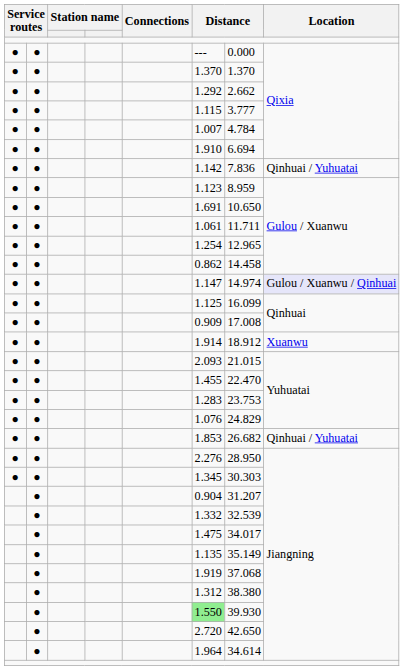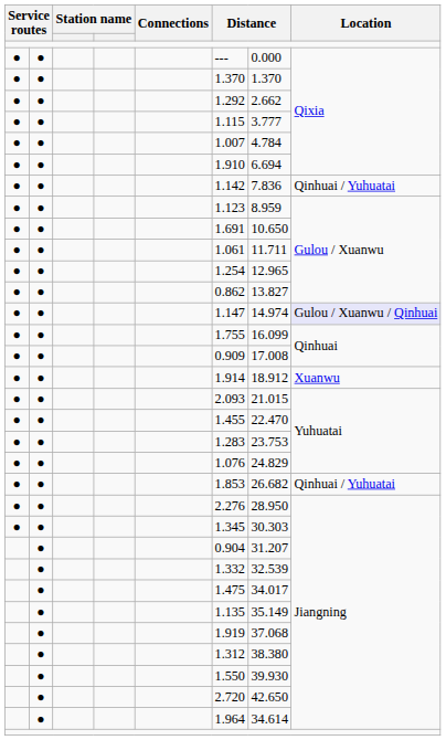row 15 | column 7: 14.458 -> 13.827
row 17 | column 6: 1.125 -> 1.755
row 33 | column 6: lightgreen background -> no background
